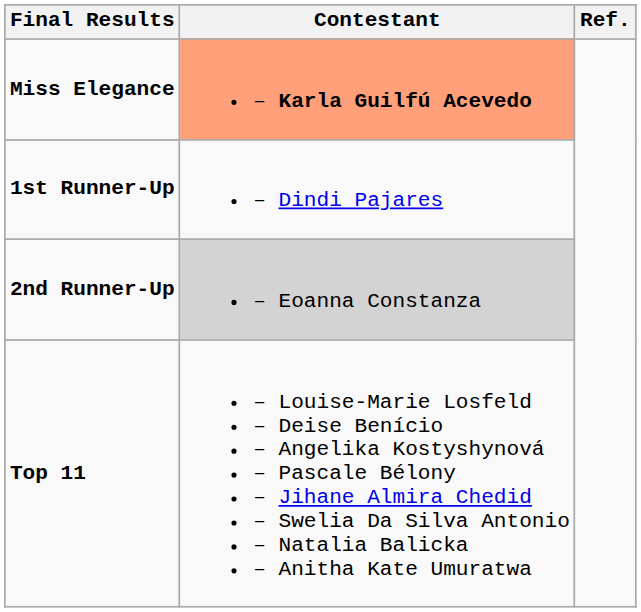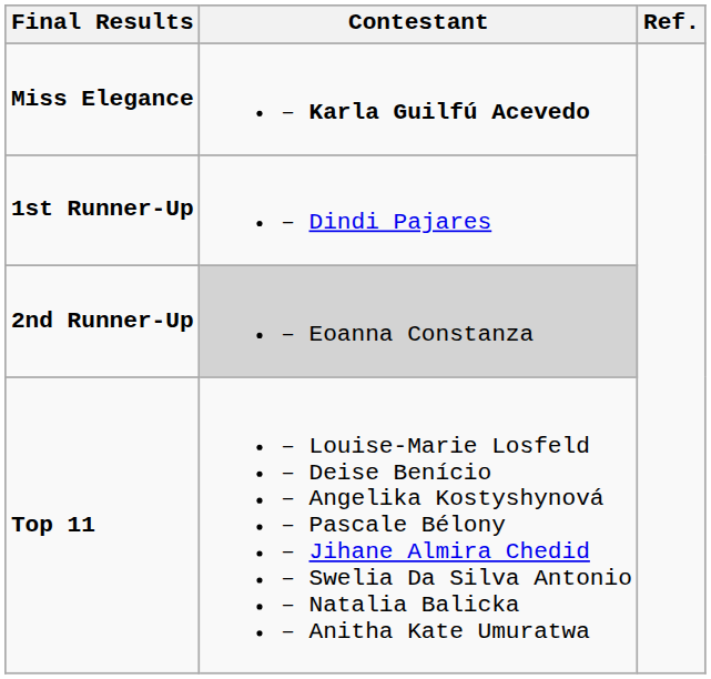Miss Elegance | Contestant: lightsalmon background -> no background
